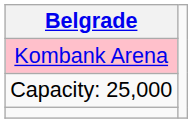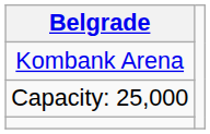Kombank Arena | Belgrade: pink background -> no background
